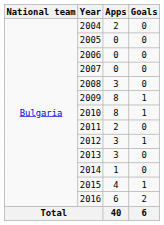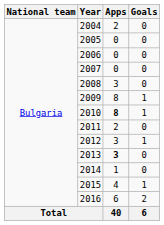2010 | Apps: normal -> bold
2013 | Apps: normal -> bold
